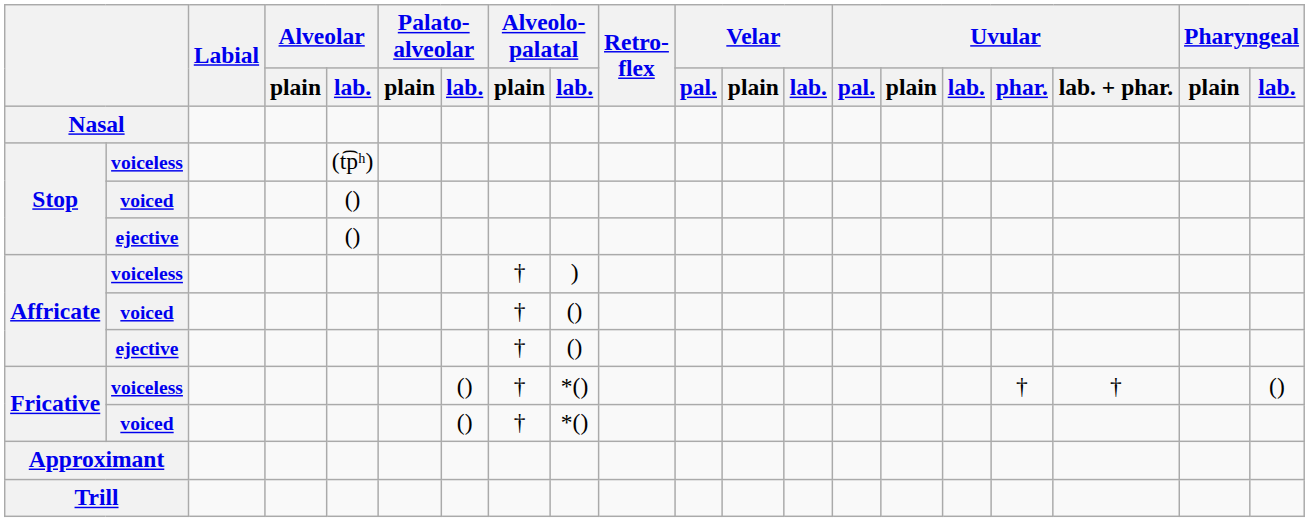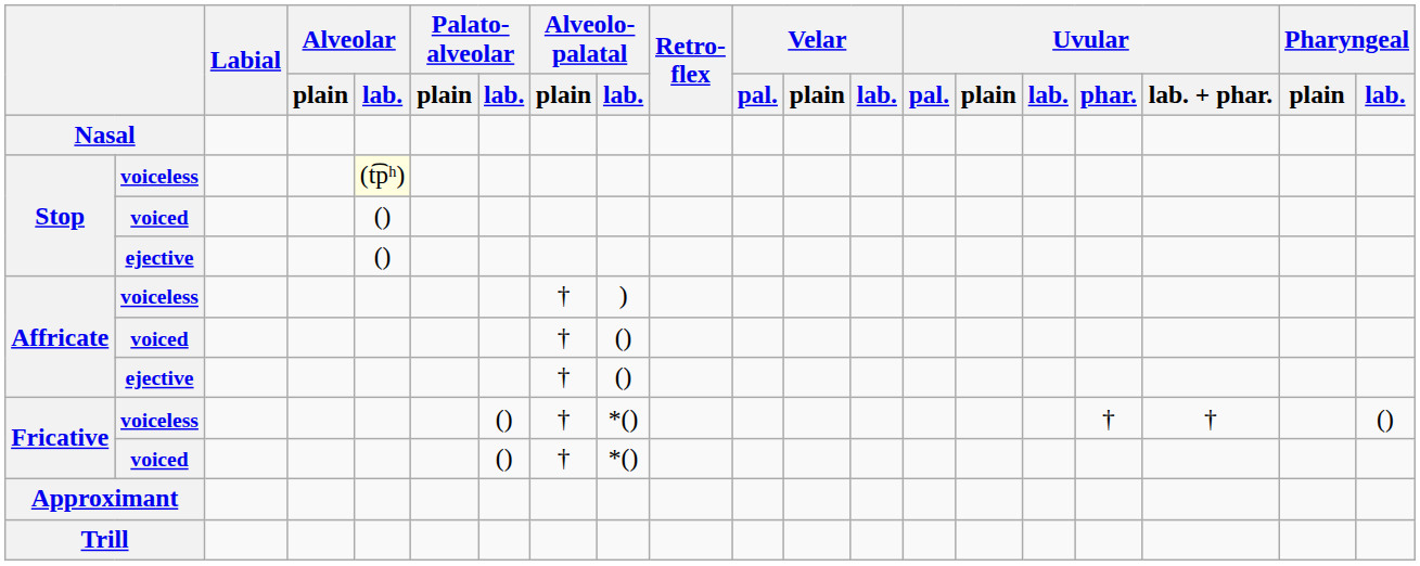Stop / voiceless | Alveolar / lab.: no background -> lightyellow background
